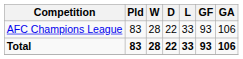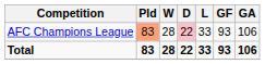AFC Champions League | Pld: no background -> lightsalmon background
AFC Champions League | D: no background -> pink background
